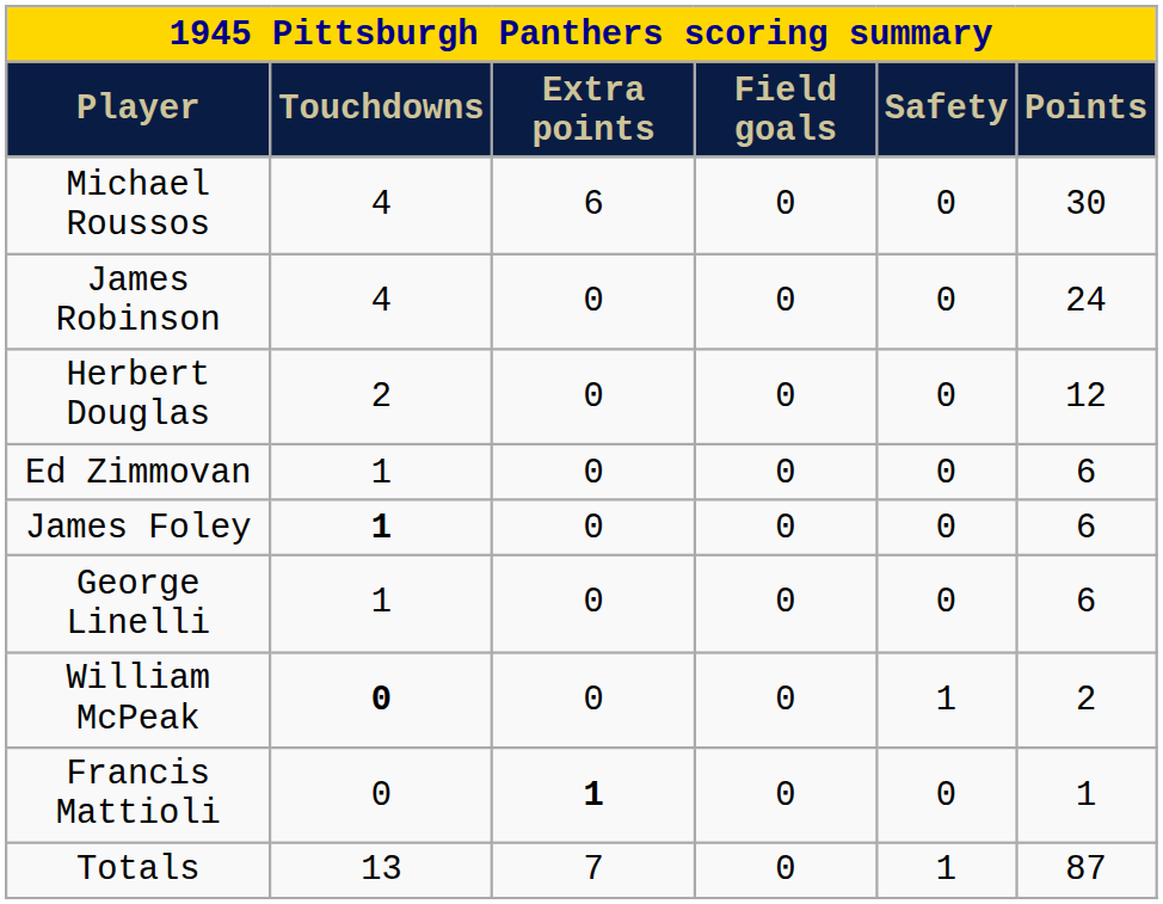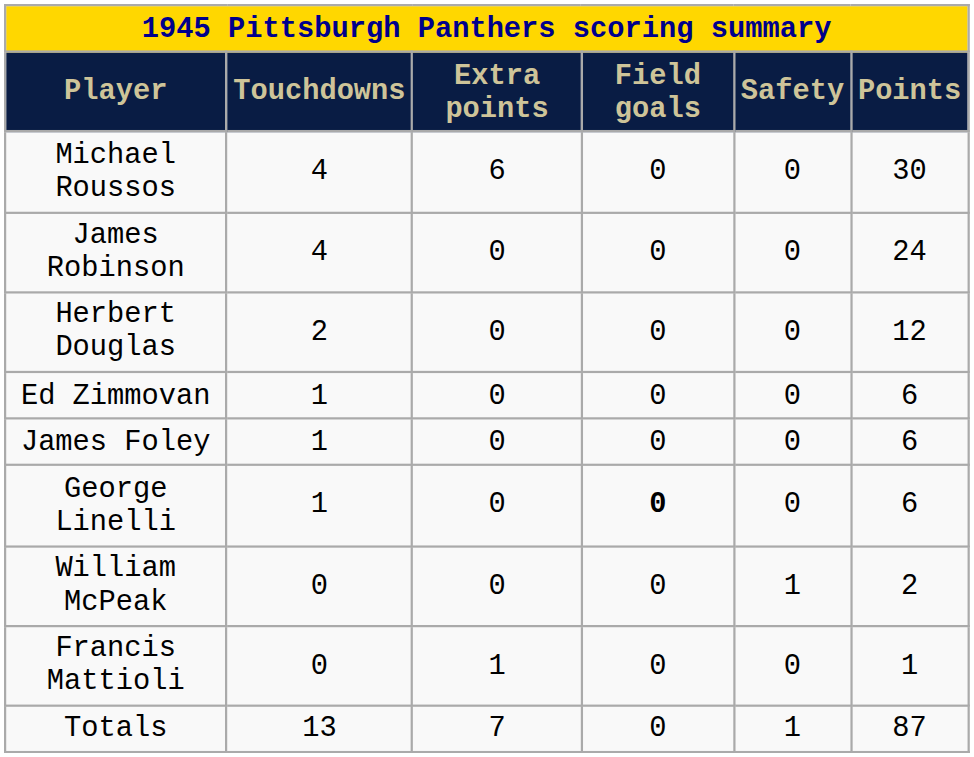James Foley | Touchdowns: bold -> normal
George Linelli | Field goals: normal -> bold
William McPeak | Touchdowns: bold -> normal
Francis Mattioli | Extra points: bold -> normal
